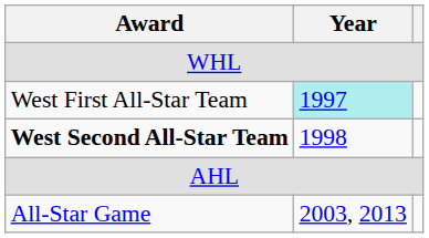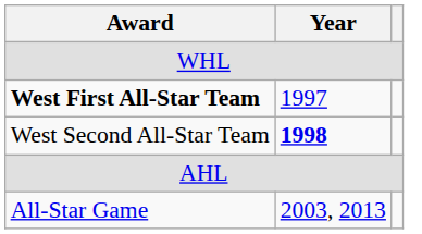West First All-Star Team | Award: normal -> bold
West First All-Star Team | Year: paleturquoise background -> no background
West Second All-Star Team | Award: bold -> normal
West Second All-Star Team | Year: normal -> bold
